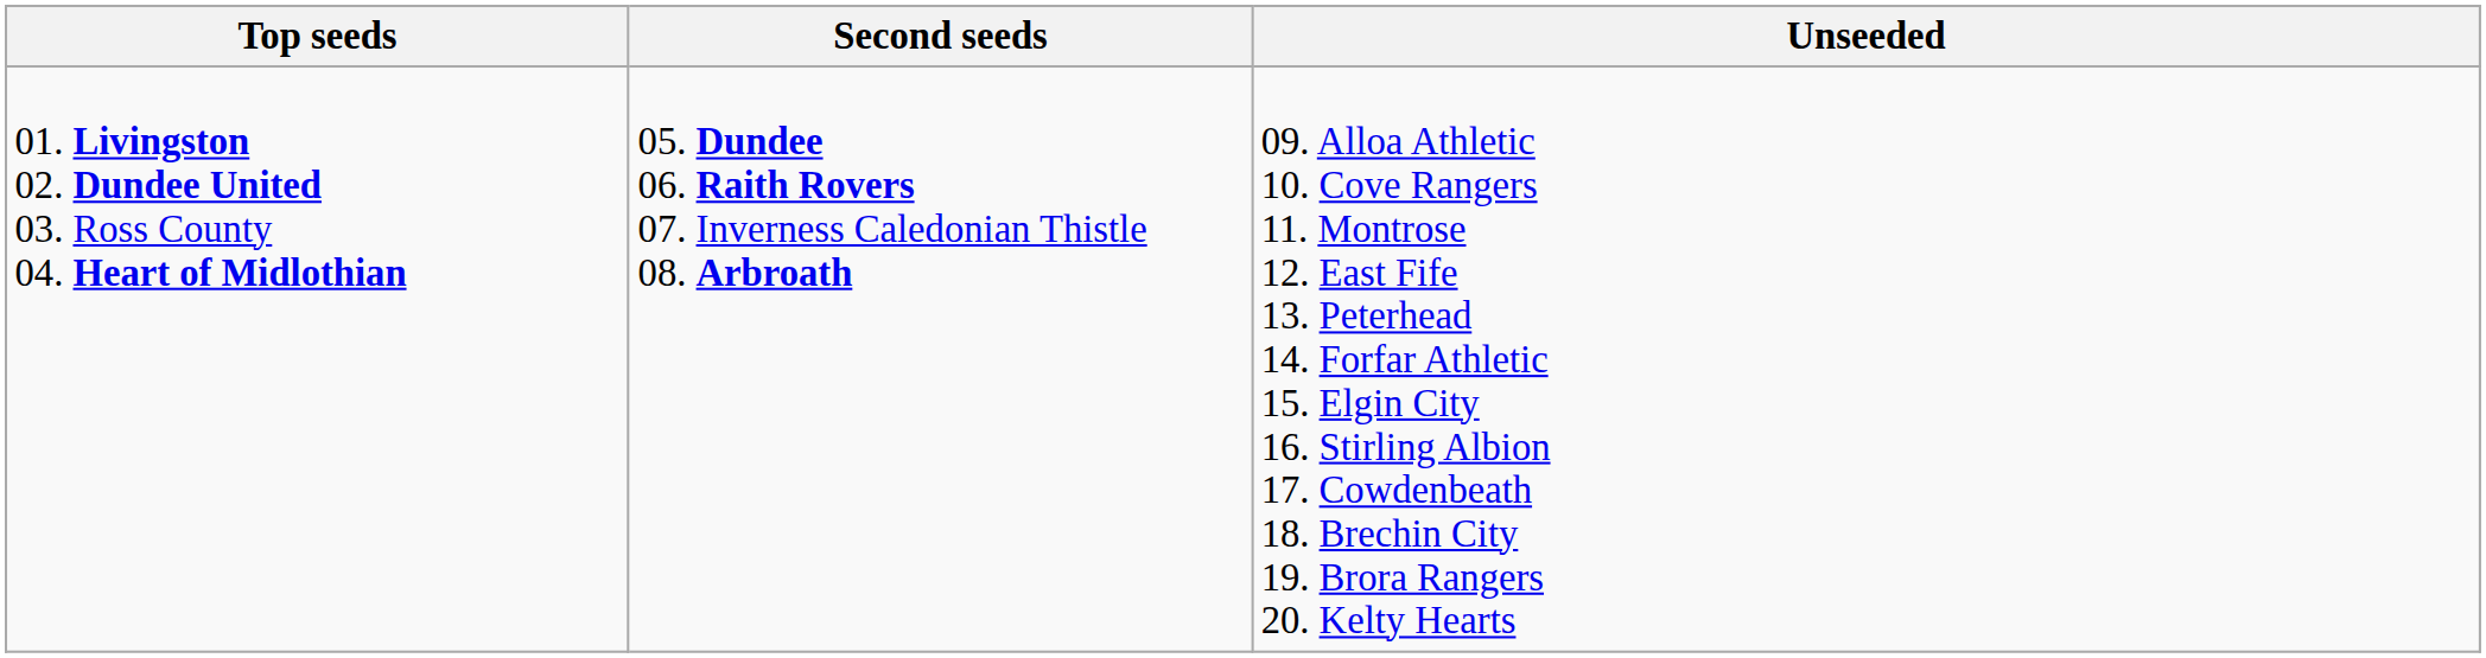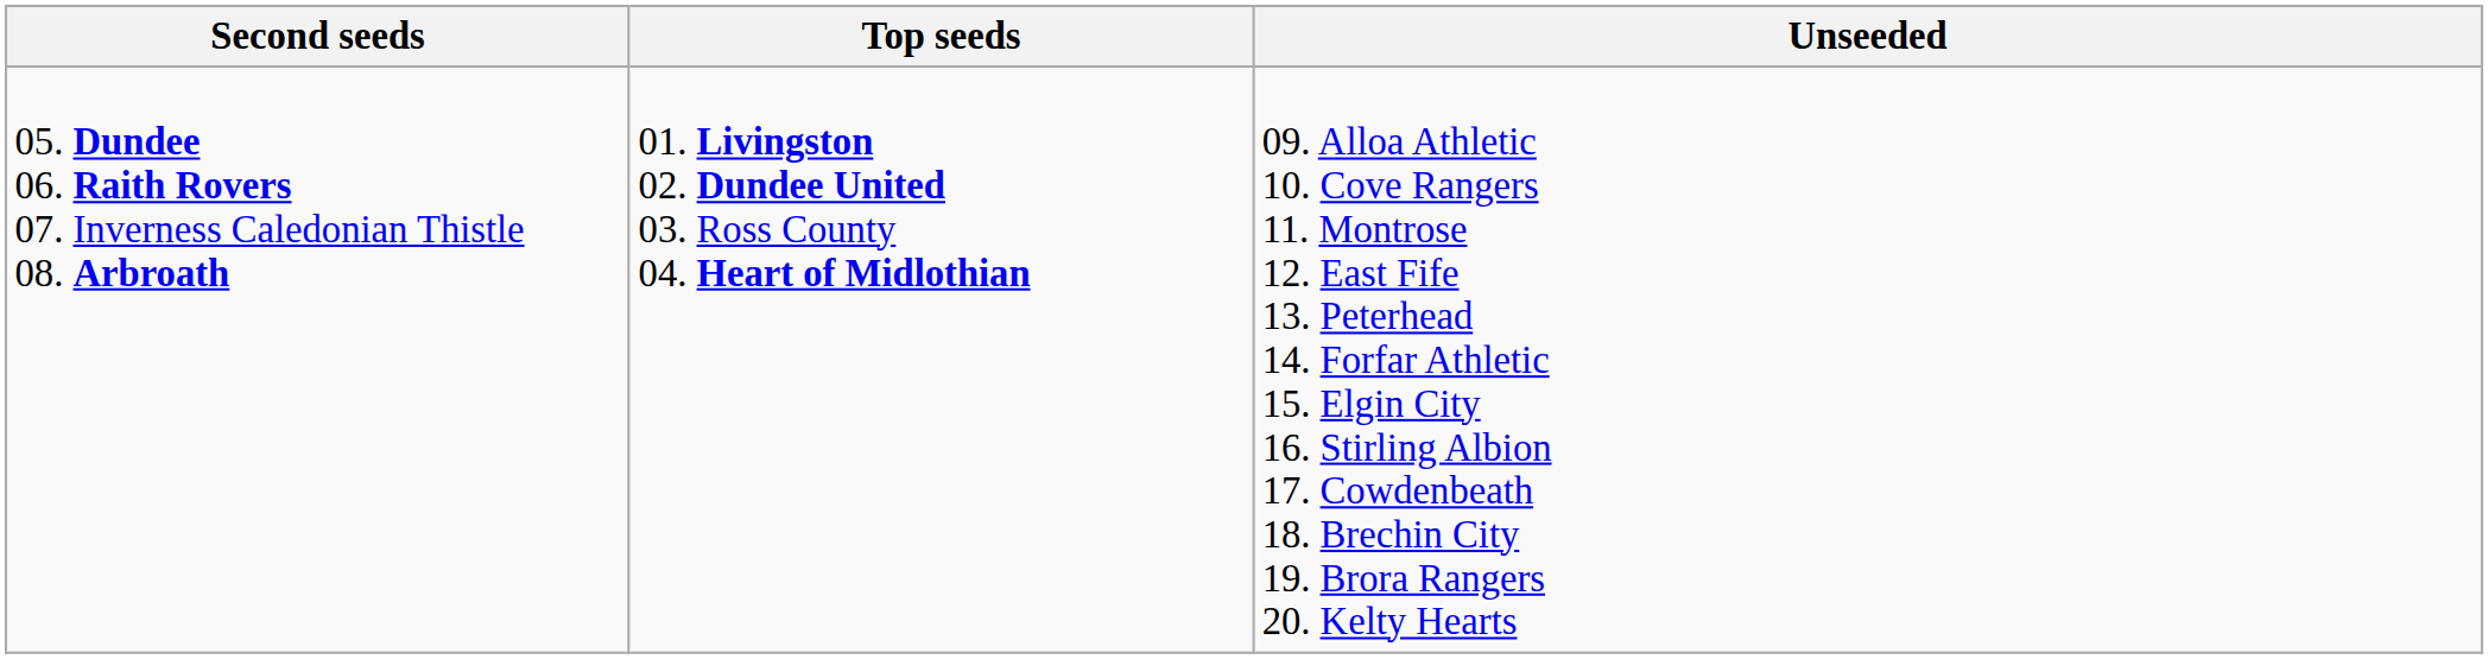columns swapped: Top seeds <-> Second seeds
